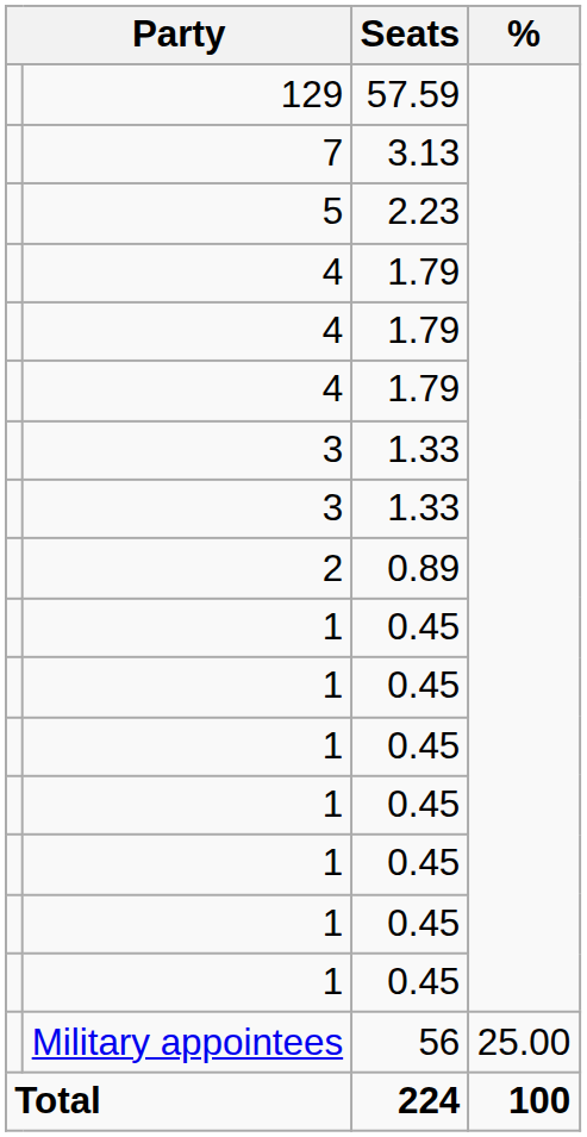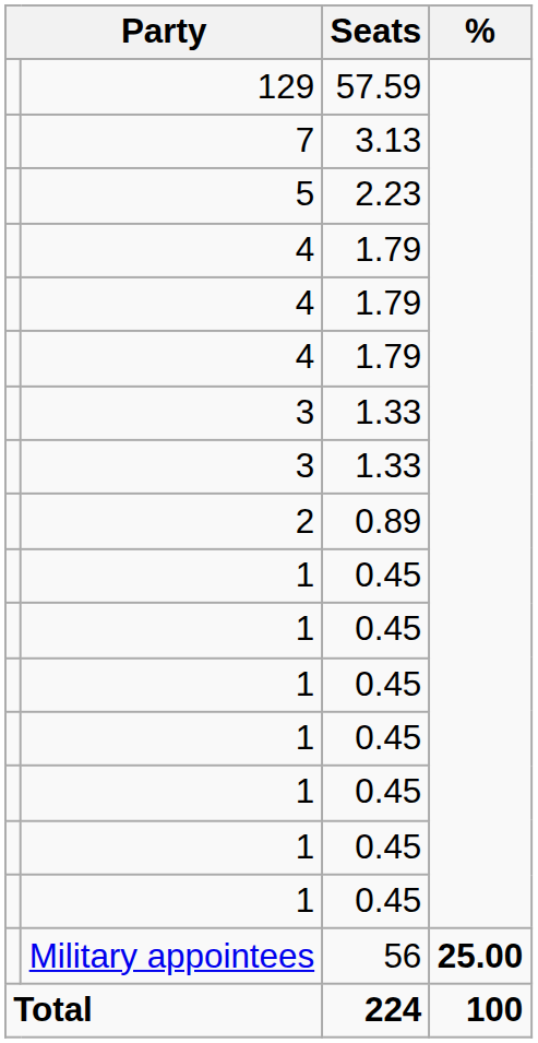Military appointees | %: normal -> bold
